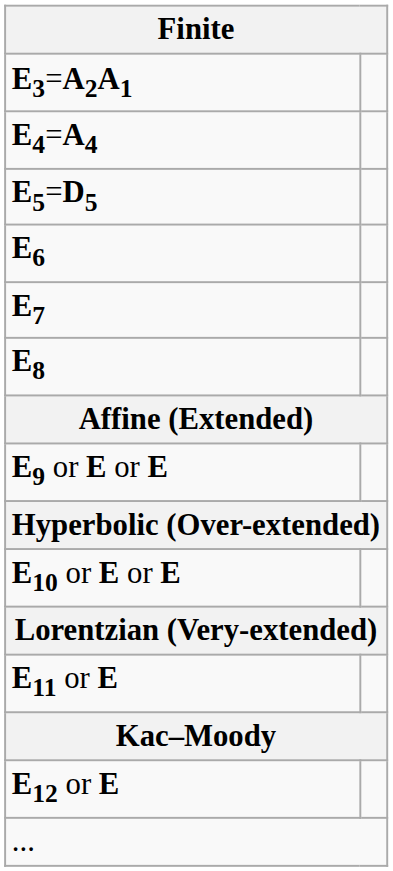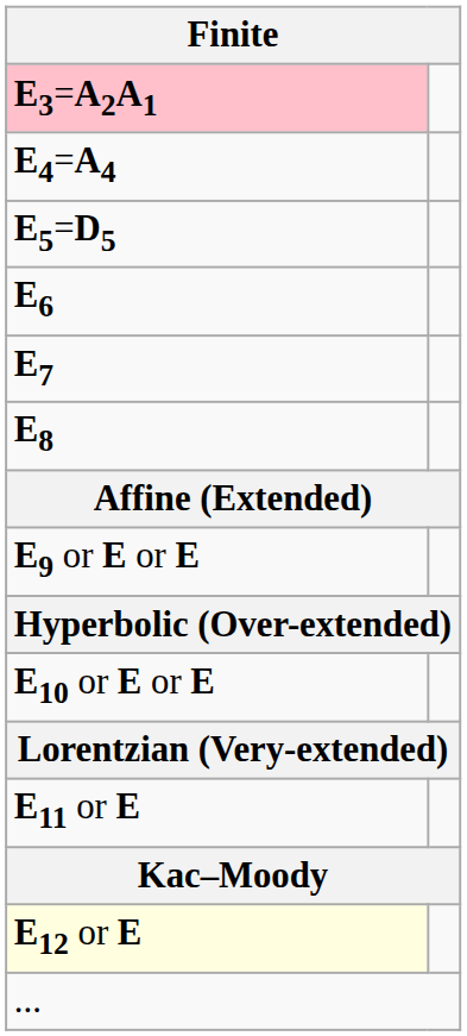E3=A2A1 | column 1: no background -> pink background
E12 or E | column 1: no background -> lightyellow background
